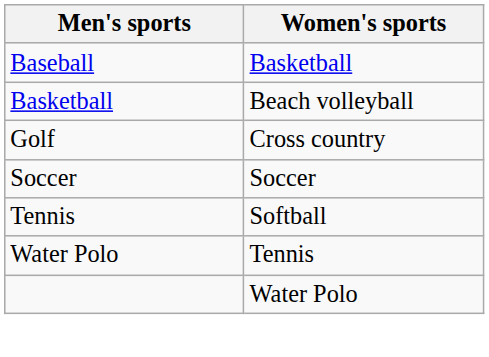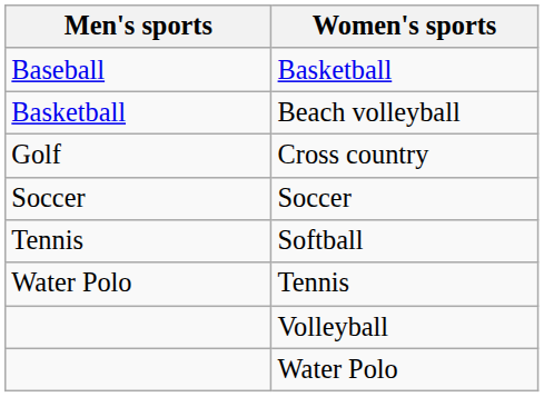+ row: Volleyball
